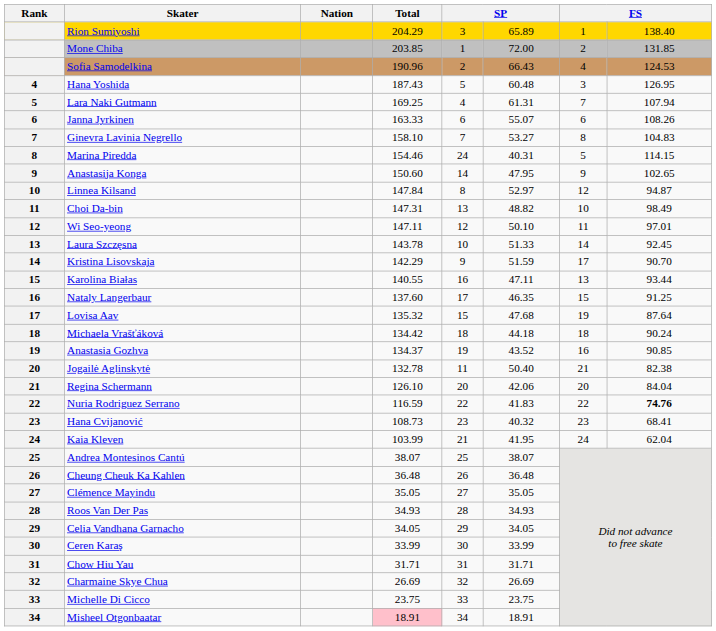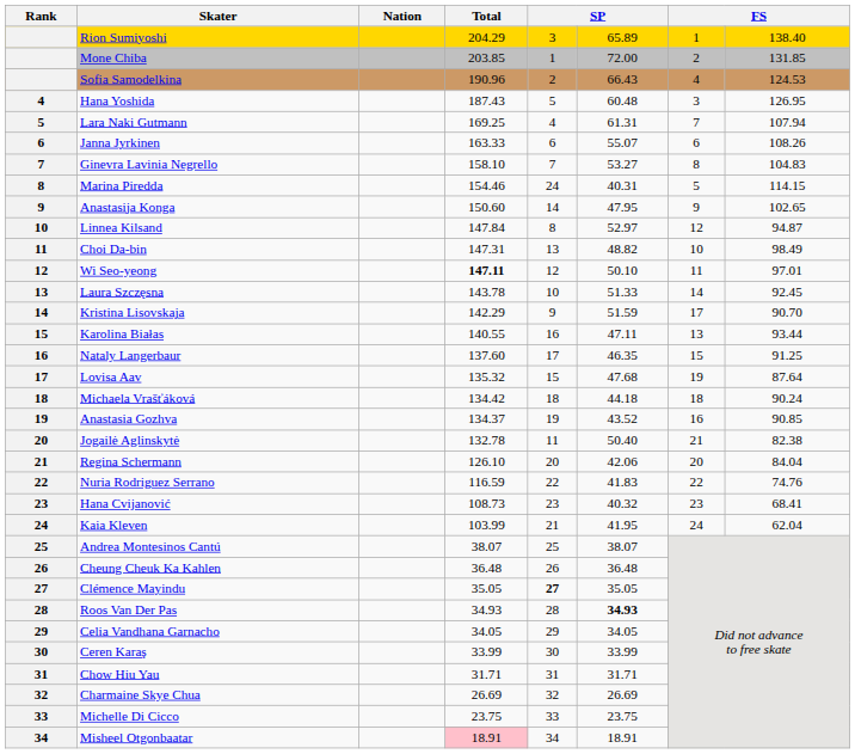Wi Seo-yeong | Total: normal -> bold
Nuria Rodriguez Serrano | column 8: bold -> normal
Clémence Mayindu | column 5: normal -> bold
Roos Van Der Pas | column 6: normal -> bold
